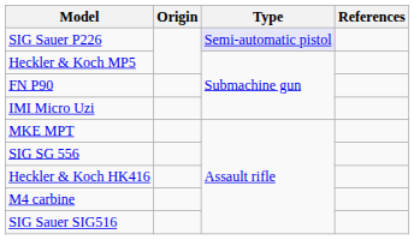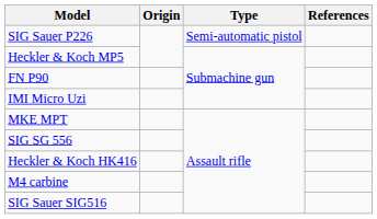SIG Sauer P226 | Type: lavender background -> no background
